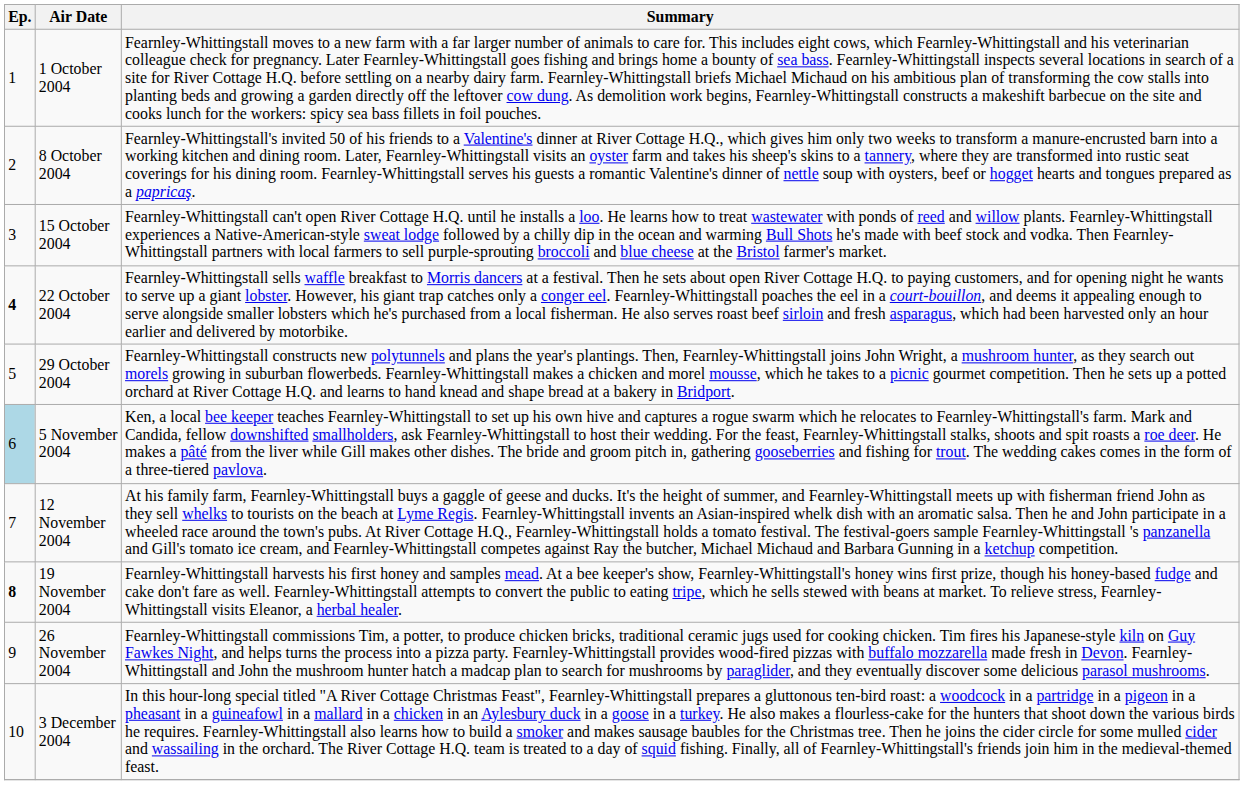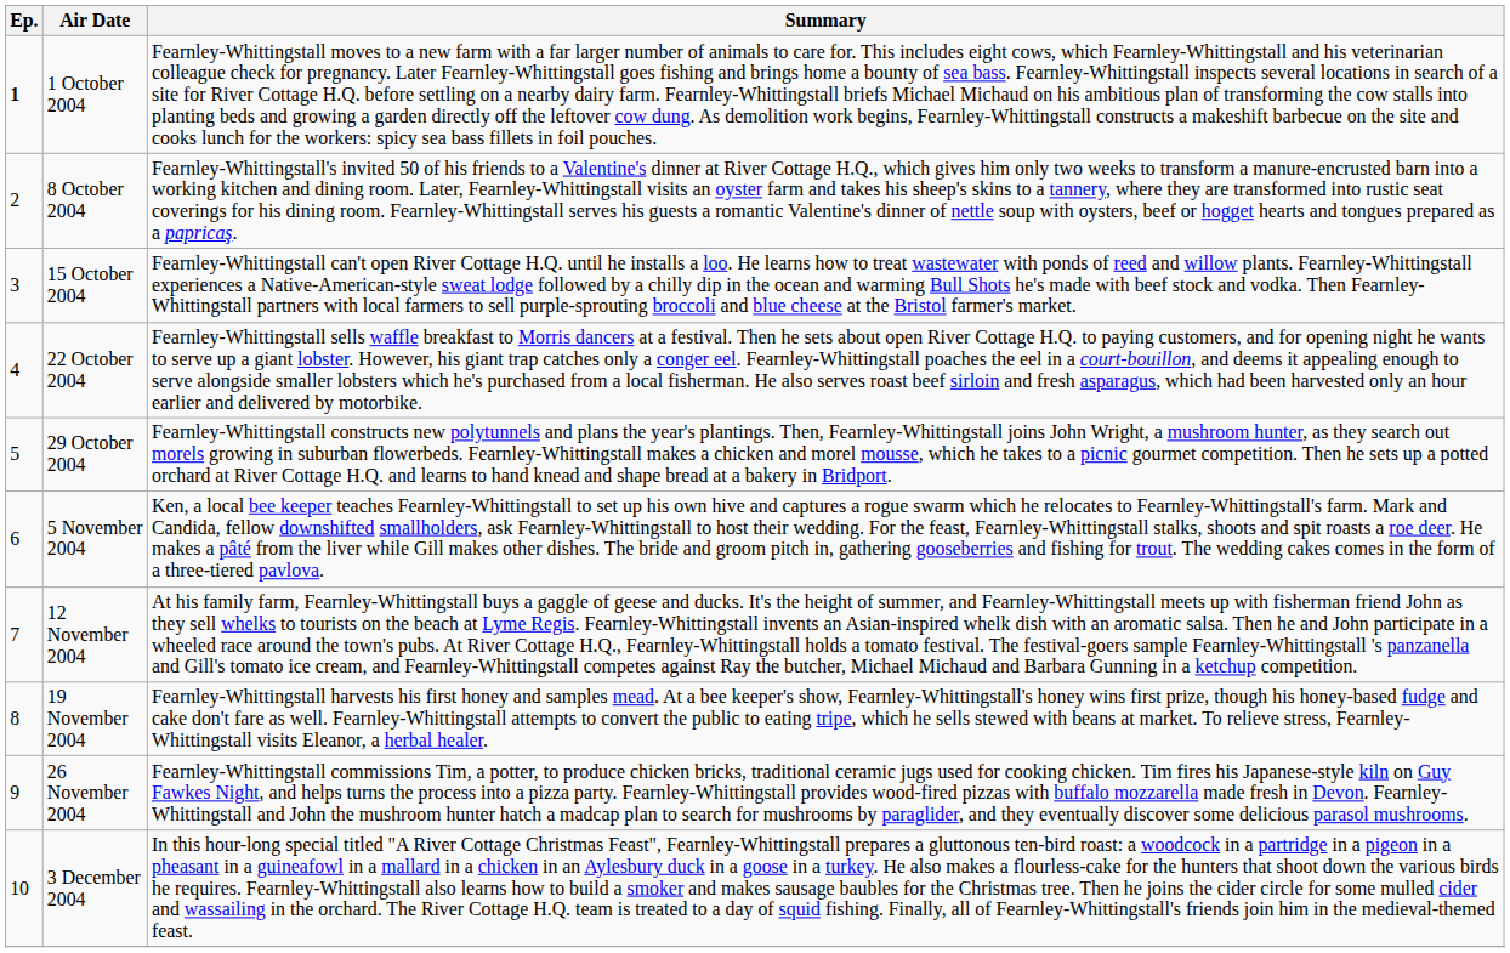1 October 2004 | Ep.: normal -> bold
22 October 2004 | Ep.: bold -> normal
5 November 2004 | Ep.: lightblue background -> no background
19 November 2004 | Ep.: bold -> normal
